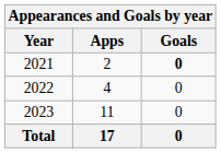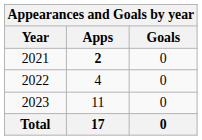2021 | Apps: normal -> bold
2021 | Goals: bold -> normal
